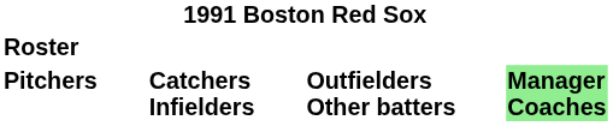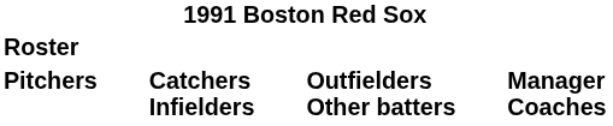Pitchers | column 4: lightgreen background -> no background
